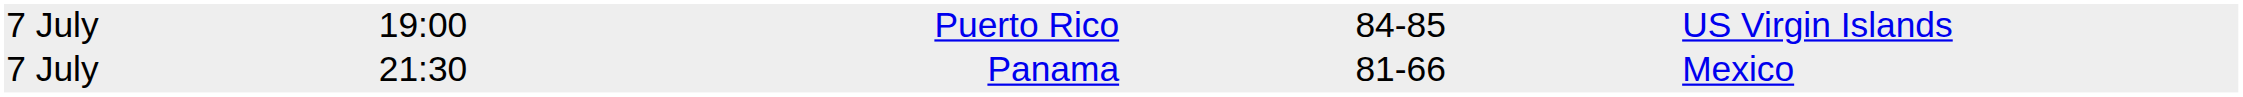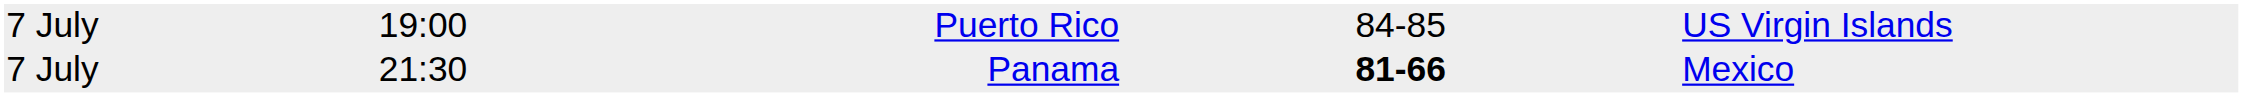7 July / Panama | column 4: normal -> bold
